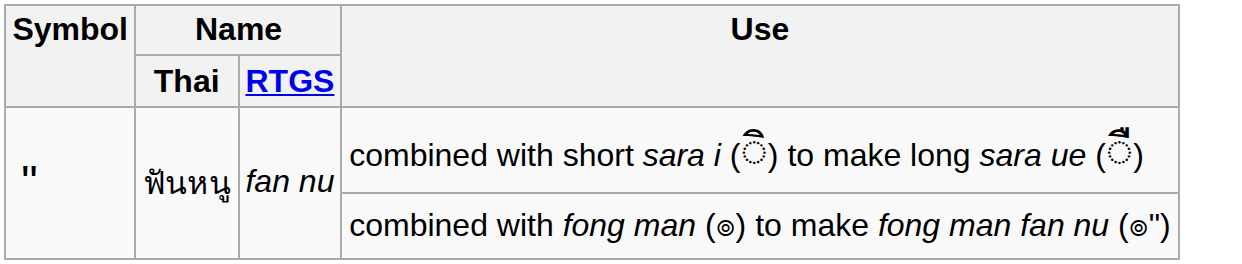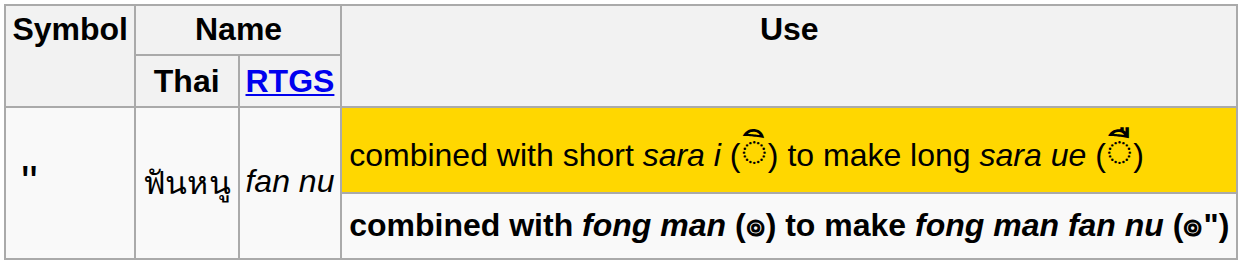combined with short sara i (◌ิ) to make long sara ue (◌ื) | Use: no background -> gold background
combined with fong man (๏) to make fong man fan nu (๏") | Use: normal -> bold
